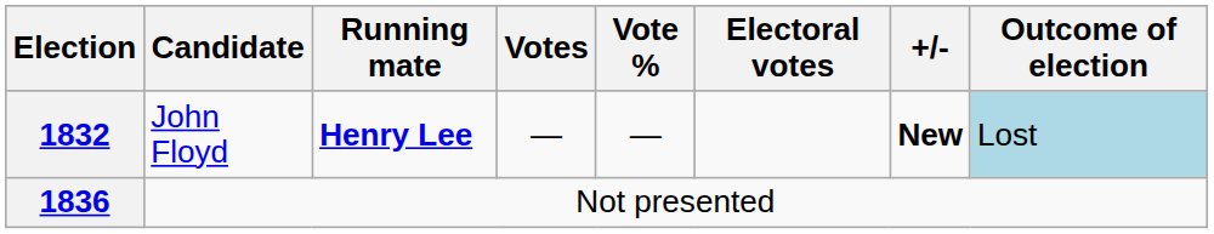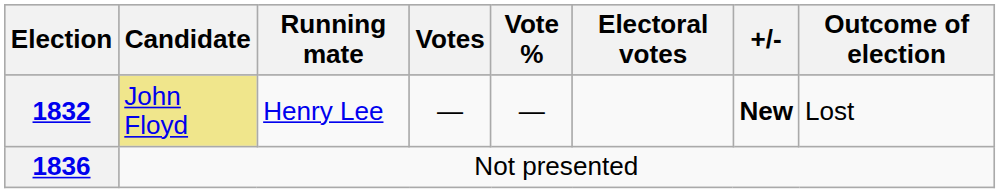1832 | Candidate: no background -> khaki background
1832 | Running mate: bold -> normal
1832 | Outcome of election: lightblue background -> no background
